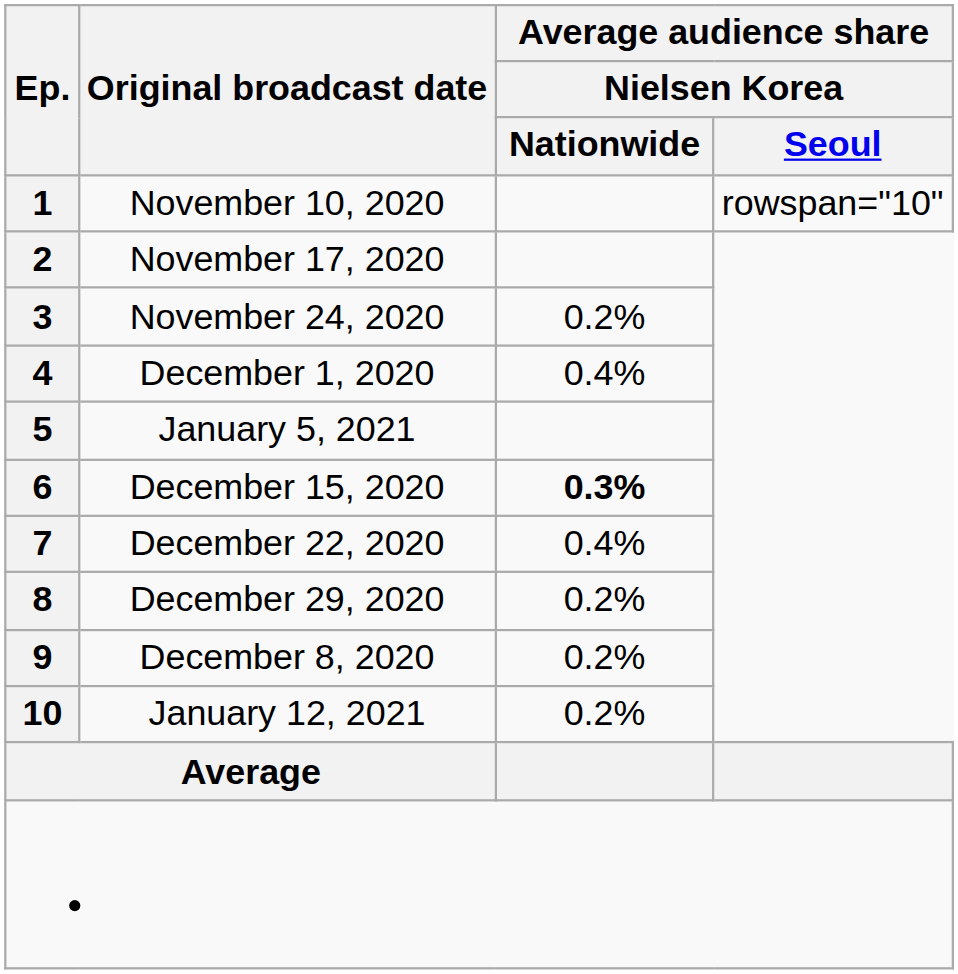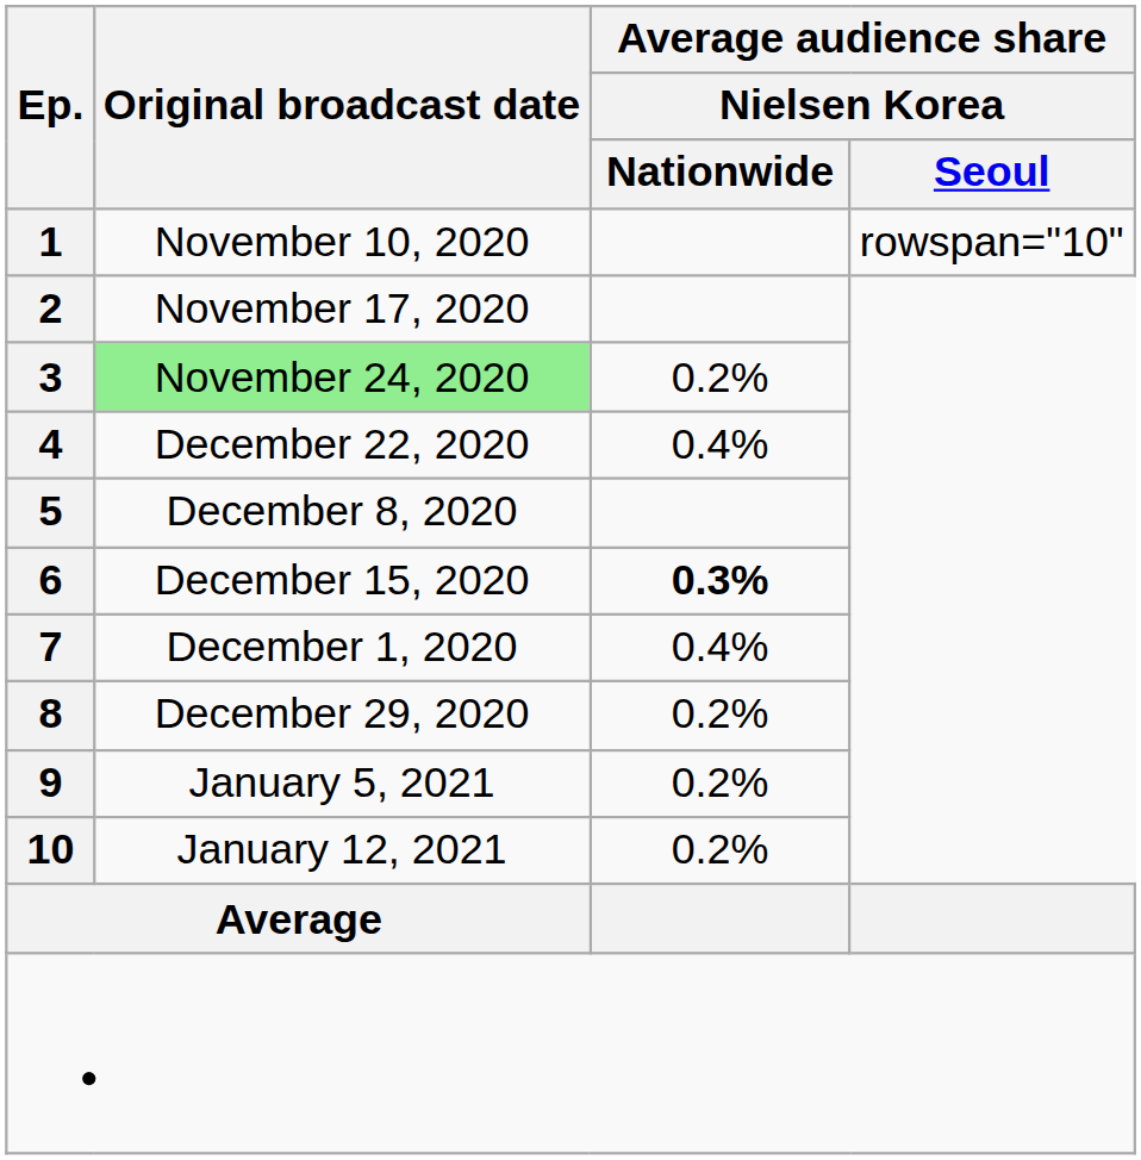3 | Original broadcast date: no background -> lightgreen background
4 | Original broadcast date: December 1, 2020 -> December 22, 2020
5 | Original broadcast date: January 5, 2021 -> December 8, 2020
7 | Original broadcast date: December 22, 2020 -> December 1, 2020
9 | Original broadcast date: December 8, 2020 -> January 5, 2021
